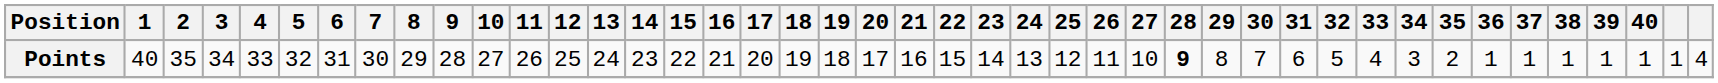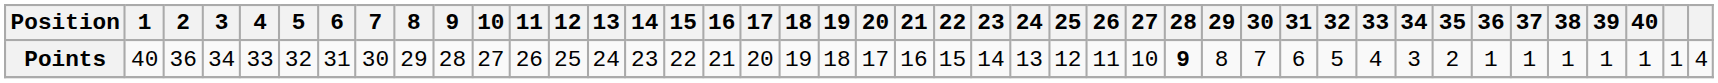Points | 2: 35 -> 36
